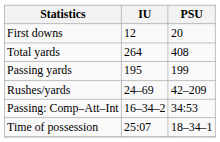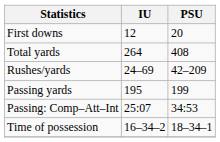rows swapped: Rushes/yards <-> Passing yards
Passing: Comp–Att–Int | IU: 16–34–2 -> 25:07
Time of possession | IU: 25:07 -> 16–34–2
